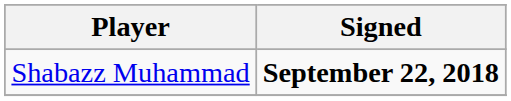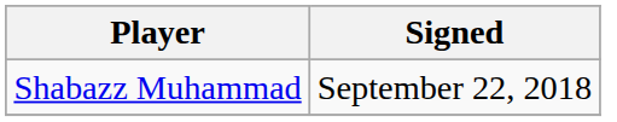Shabazz Muhammad | Signed: bold -> normal
